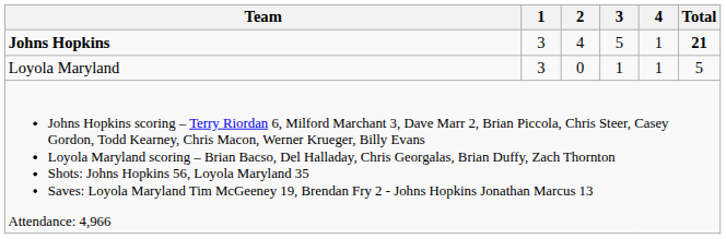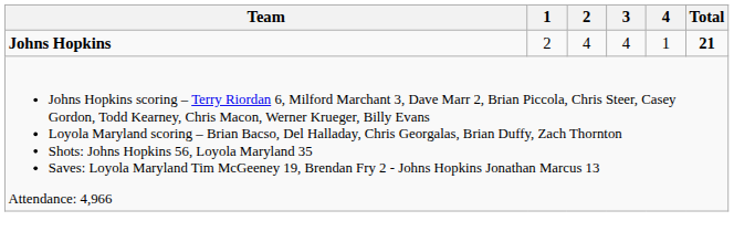Johns Hopkins | 1: 3 -> 2
Johns Hopkins | 3: 5 -> 4
- row: Loyola Maryland | 3 | 0 | 1 | 1 | 5
